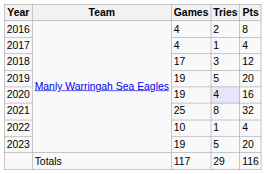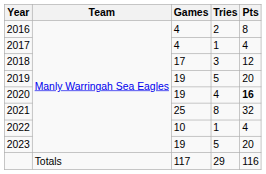2020 | Tries: lavender background -> no background
2020 | Pts: normal -> bold
